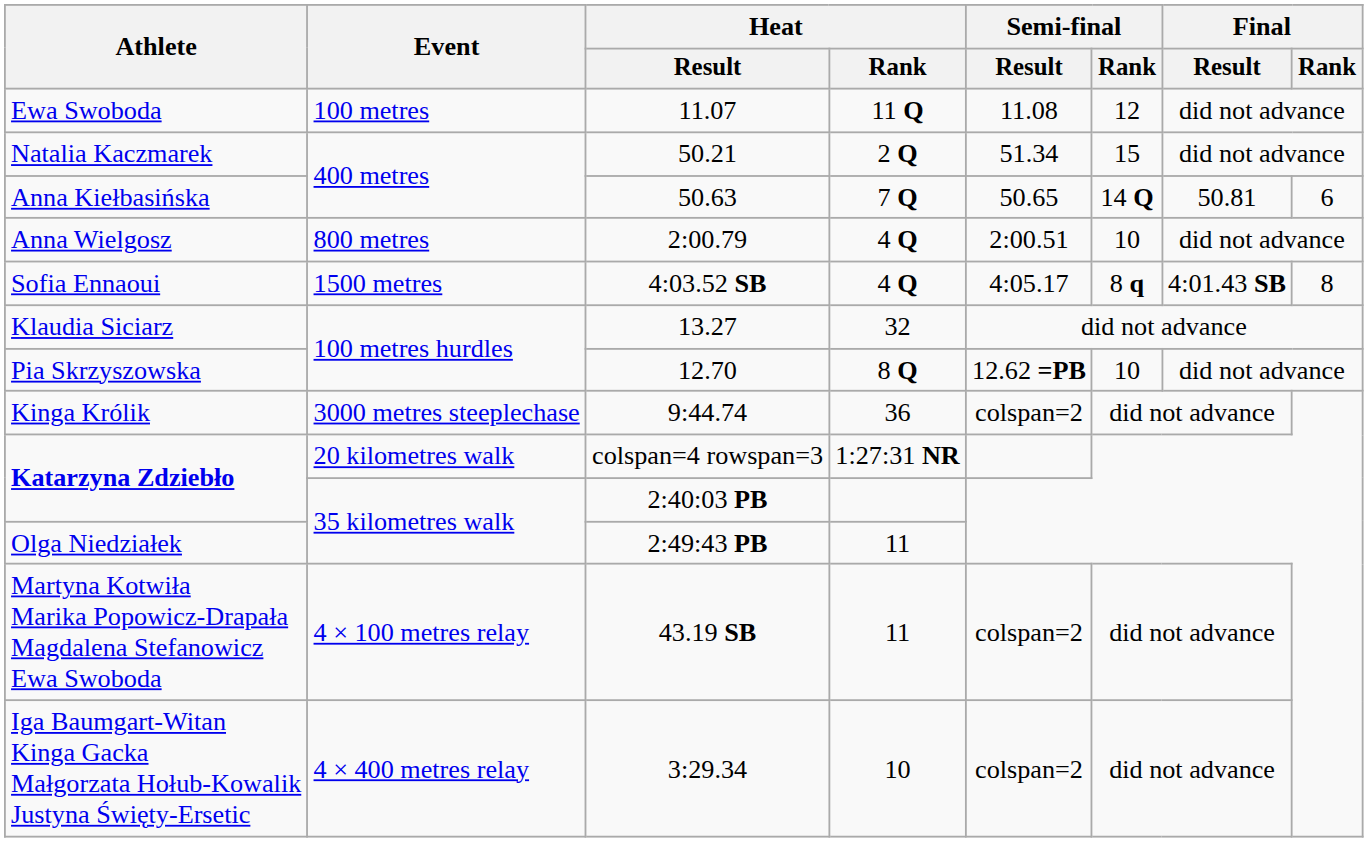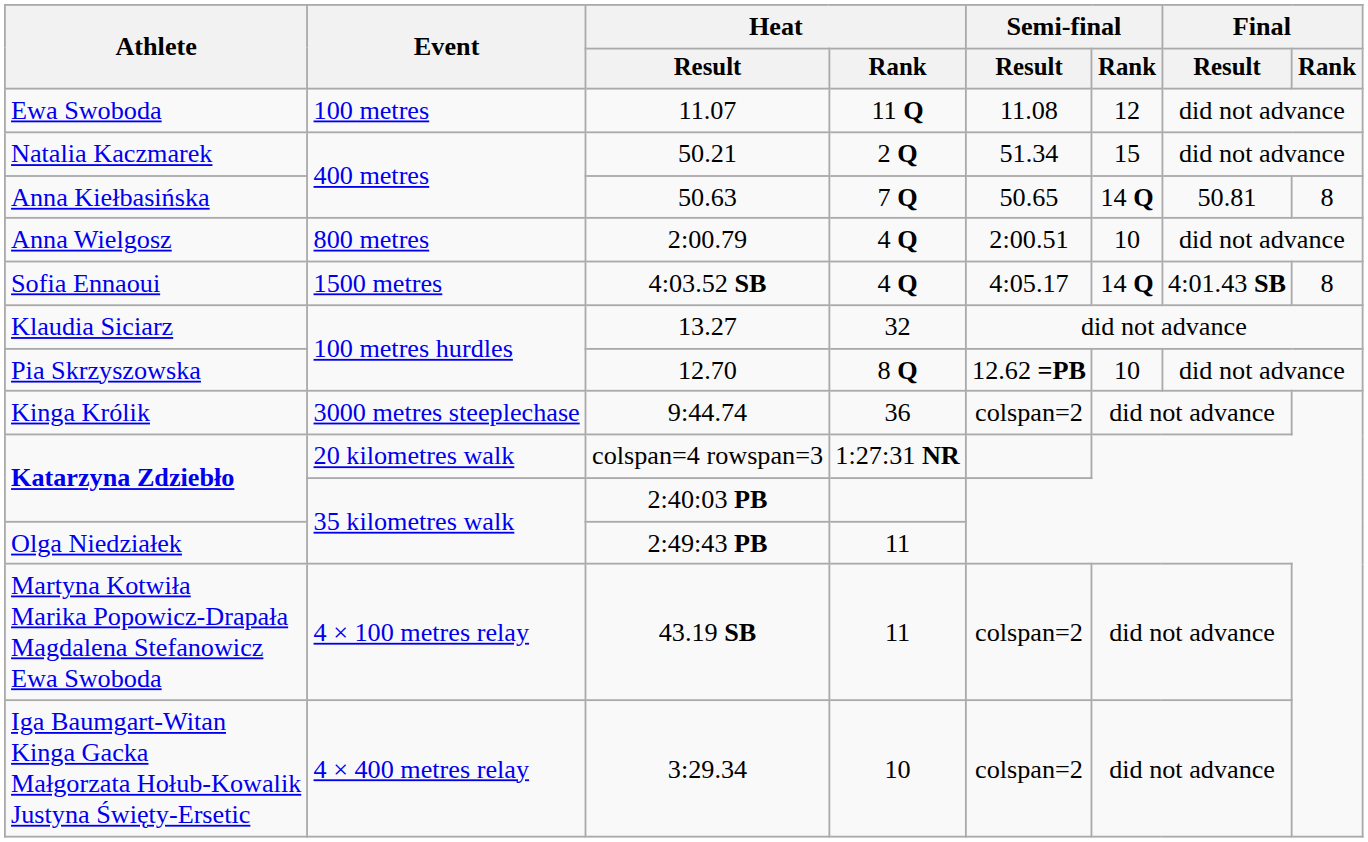Anna Kiełbasińska | Final / Rank: 6 -> 8
Sofia Ennaoui | Semi-final / Rank: 8 q -> 14 Q
